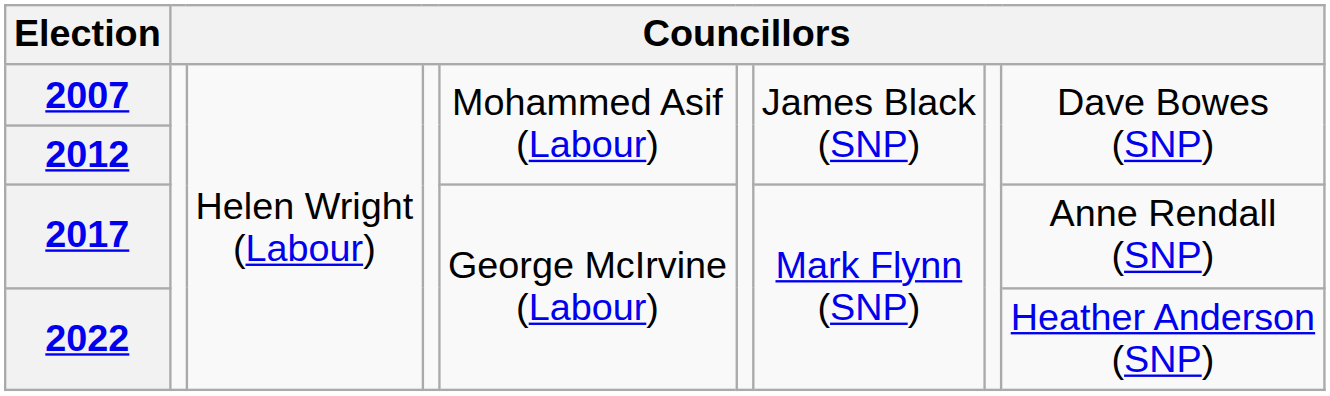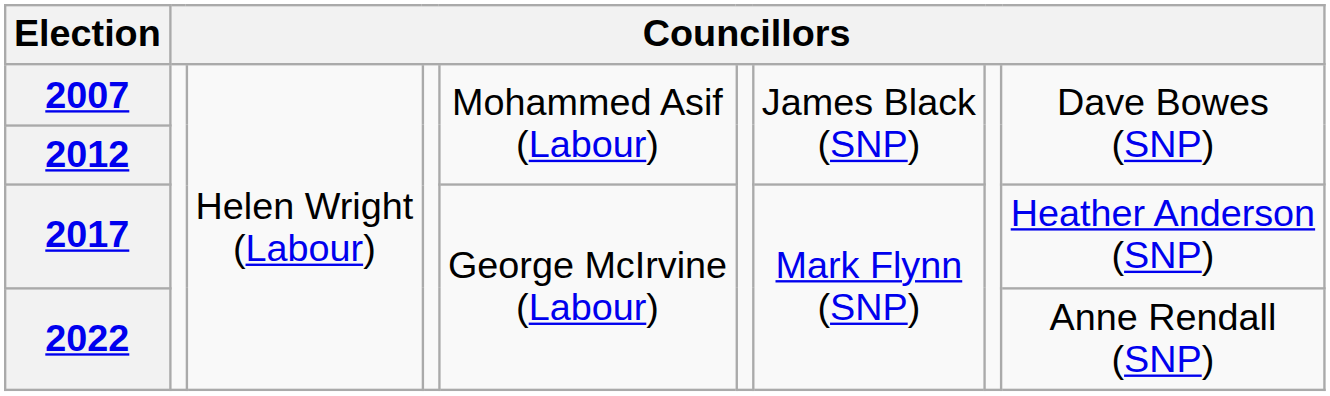2017 | column 9: Anne Rendall (SNP) -> Heather Anderson (SNP)
2022 | column 9: Heather Anderson (SNP) -> Anne Rendall (SNP)
